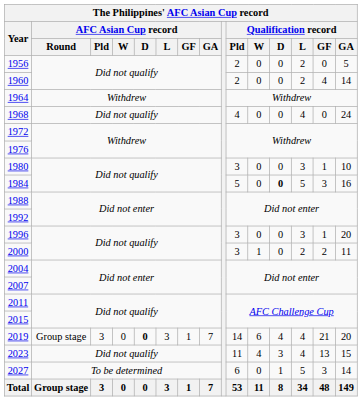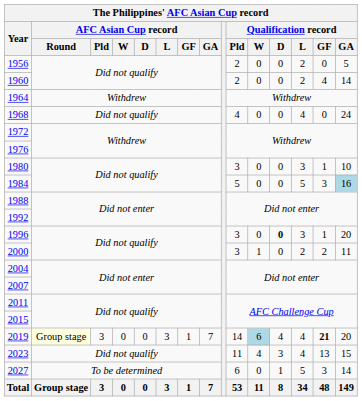1984 | Qualification record / D: bold -> normal
1984 | Qualification record / GA: no background -> lightblue background
1996 | Qualification record / D: normal -> bold
2019 | AFC Asian Cup record / Round: no background -> lightyellow background
2019 | AFC Asian Cup record / D: bold -> normal
2019 | Qualification record / W: no background -> lightblue background
2019 | Qualification record / GF: normal -> bold
